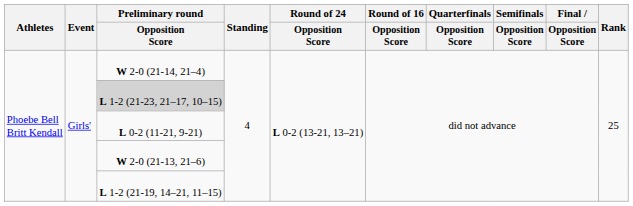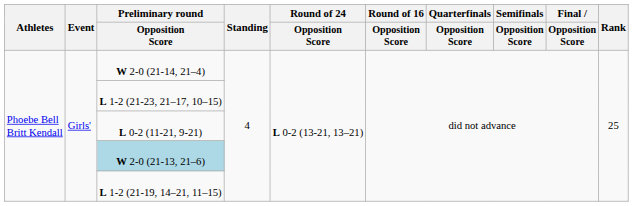L 1-2 (21-23, 21–17, 10–15) | Preliminary round / Opposition Score: lightgrey background -> no background
W 2-0 (21-13, 21–6) | Preliminary round / Opposition Score: no background -> lightblue background
